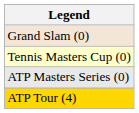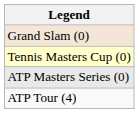row 5 | column 1: gold background -> no background
